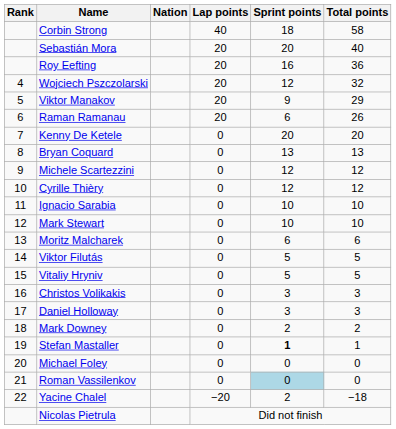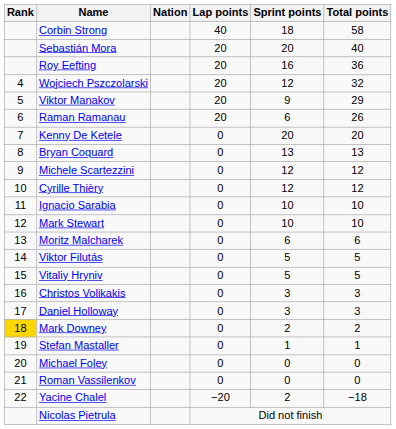Mark Downey | Rank: no background -> gold background
Stefan Mastaller | Sprint points: bold -> normal
Roman Vassilenkov | Sprint points: lightblue background -> no background
